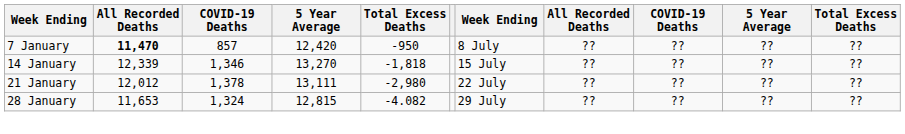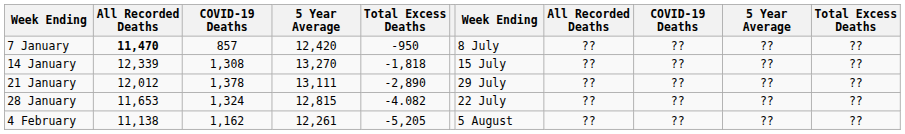14 January | column 3: 1,346 -> 1,308
21 January | column 5: -2,980 -> -2,890
21 January | column 7: 22 July -> 29 July
28 January | column 7: 29 July -> 22 July
+ row: 4 February | 11,138 | 1,162 | 12,261 | -5,205 | 5 August | ?? | ?? | ?? | ??
